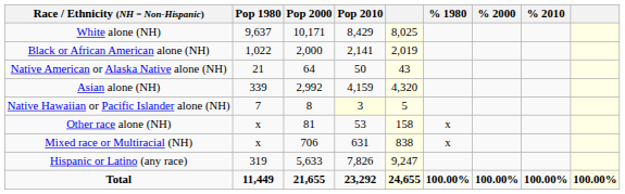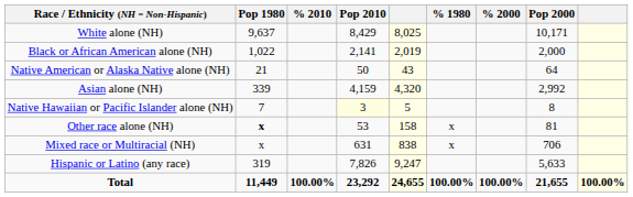columns swapped: Pop 2000 <-> % 2010
Other race alone (NH) | Pop 1980: normal -> bold
